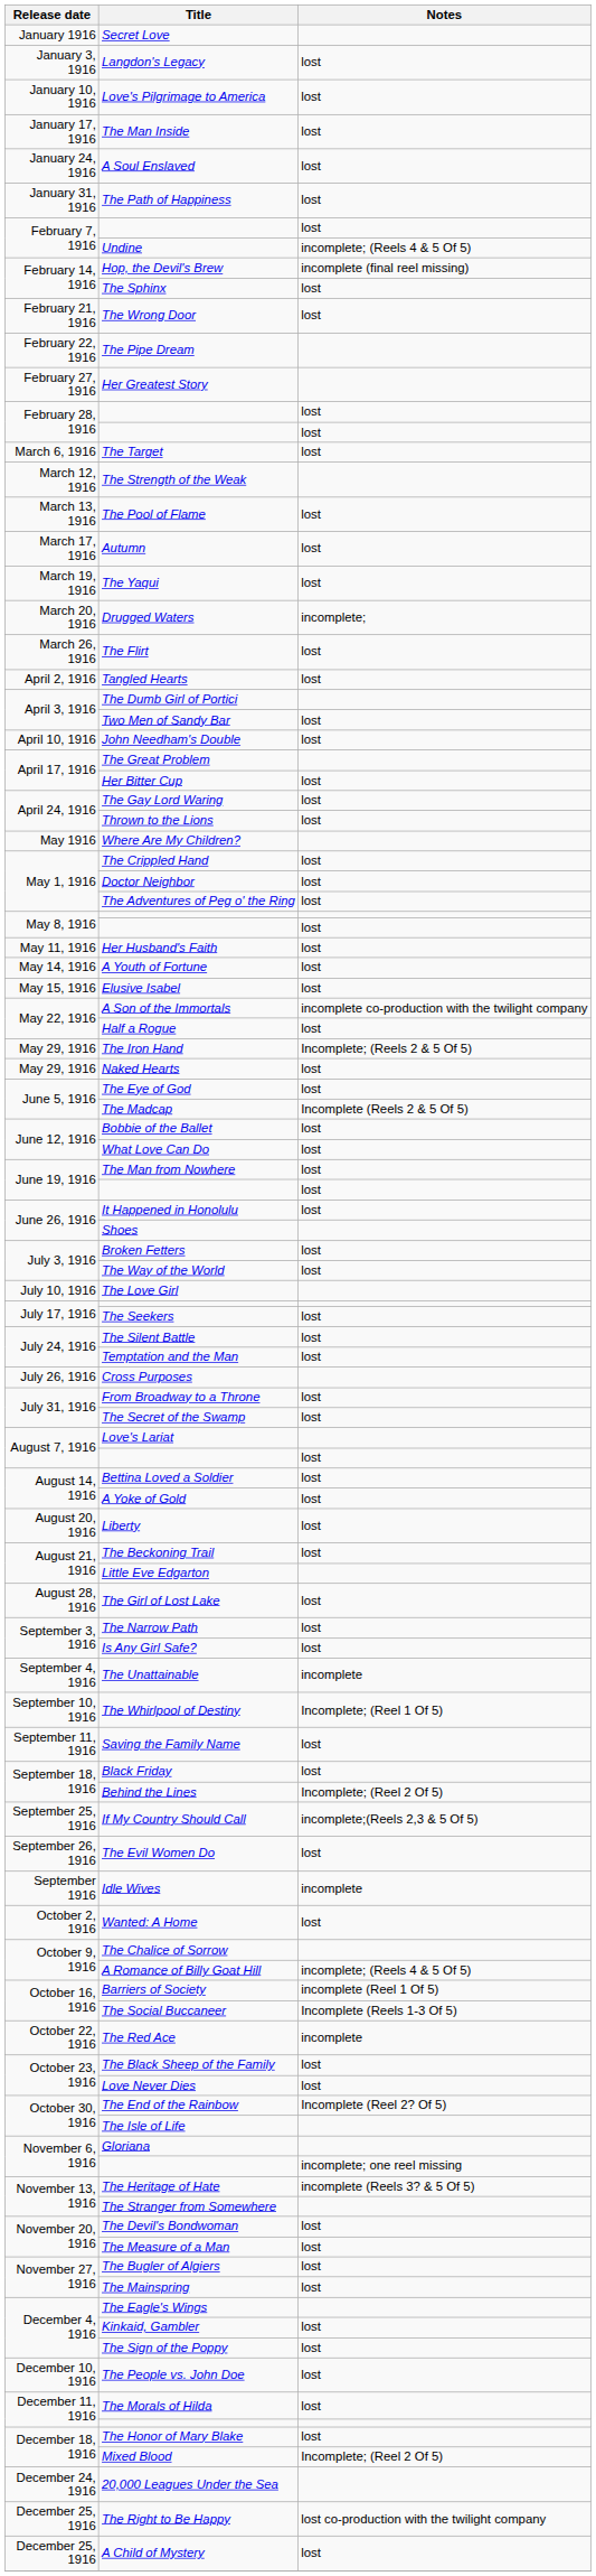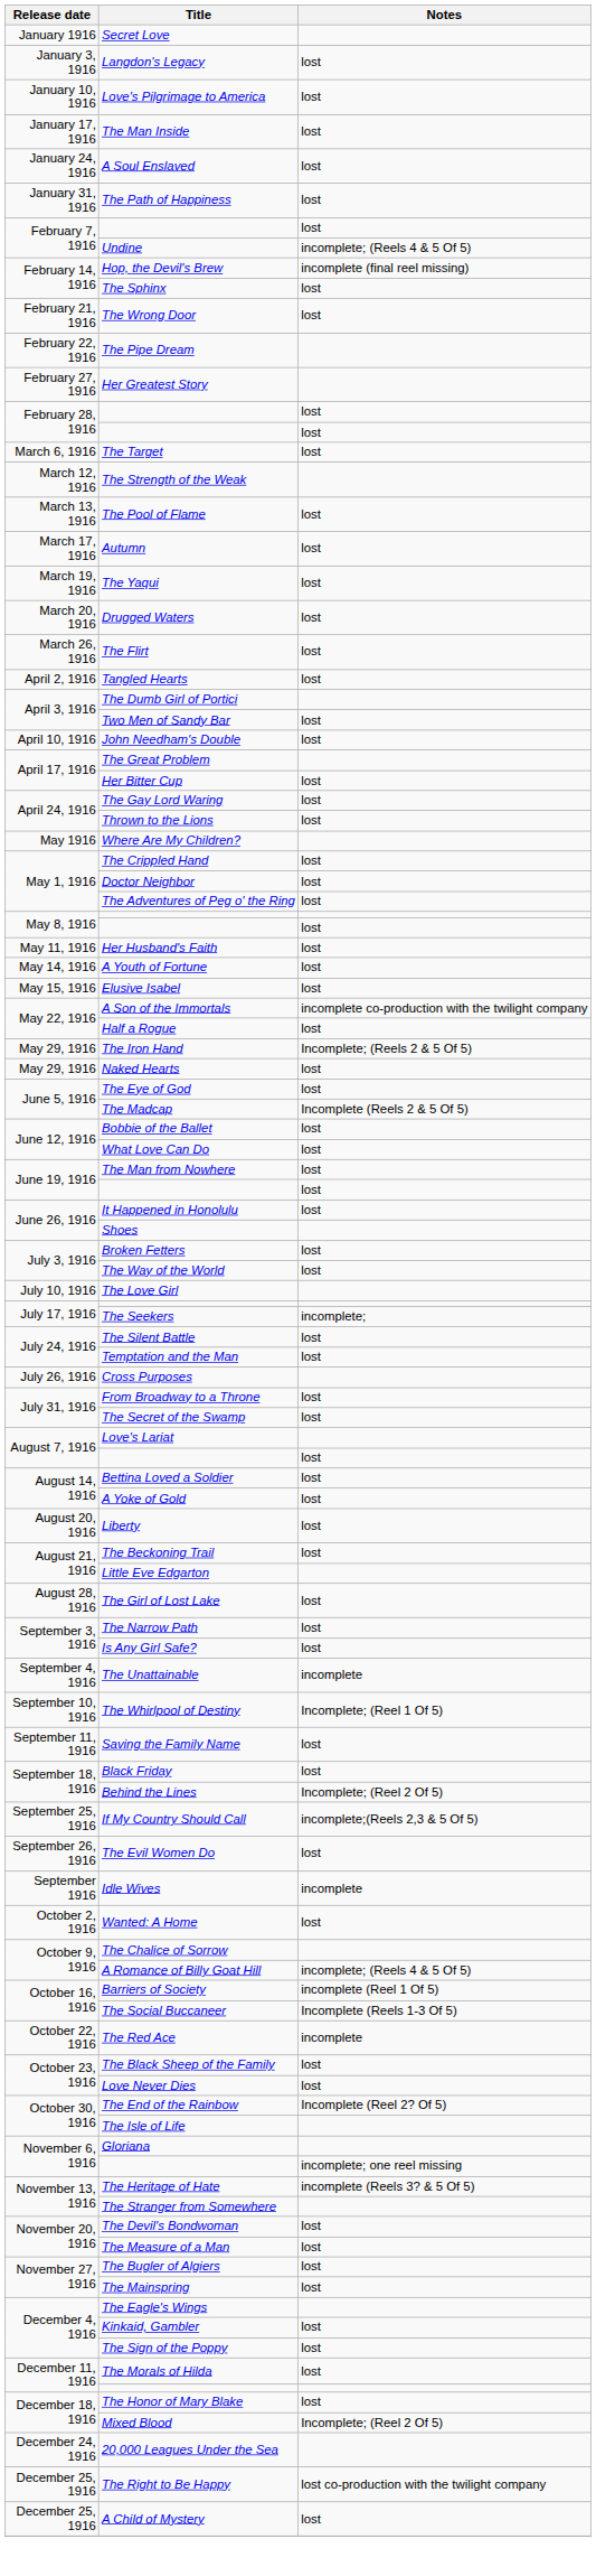Drugged Waters | Notes: incomplete; -> lost
The Seekers | Notes: lost -> incomplete;
- row: December 10, 1916 | The People vs. John Doe | lost
